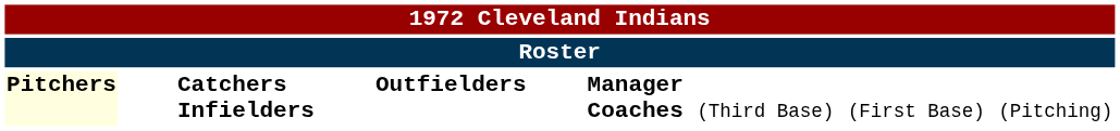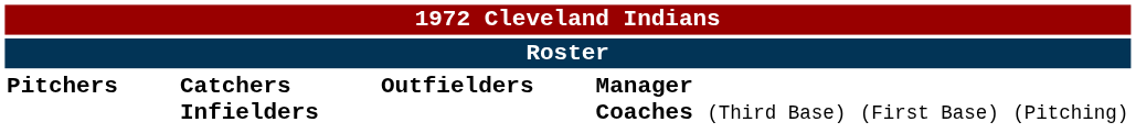Pitchers | column 1: lightyellow background -> no background
